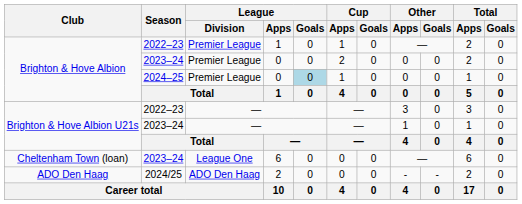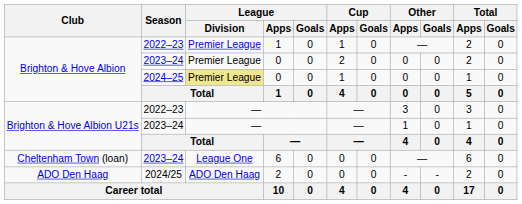2024–25 / 0 | League / Division: no background -> khaki background
2024–25 / 0 | League / Goals: lightblue background -> no background
